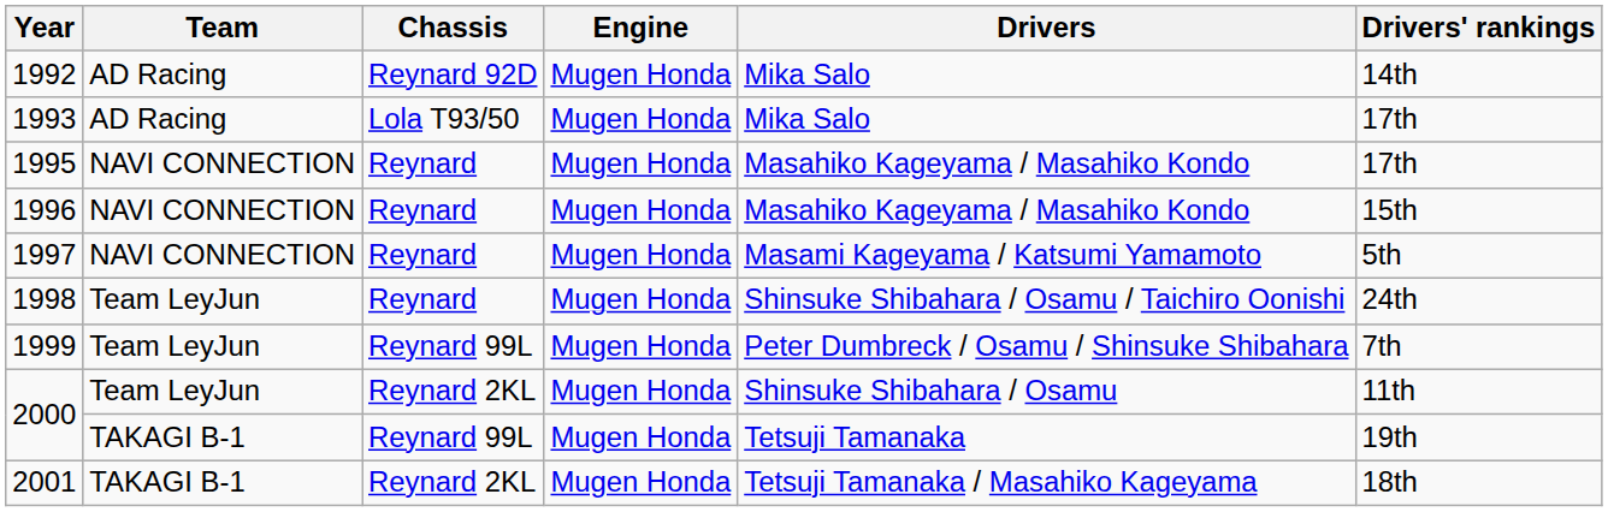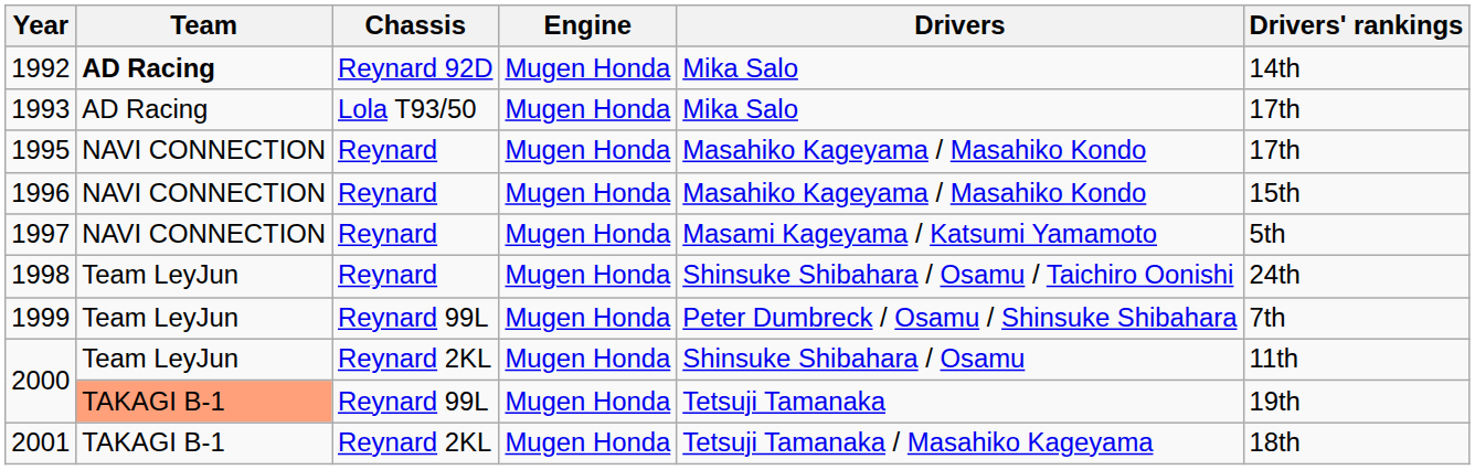1992 | Team: normal -> bold
2000 / Reynard 99L | Team: no background -> lightsalmon background
